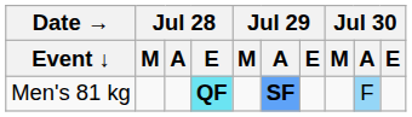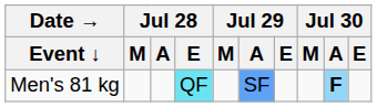Men's 81 kg | Jul 28 / E: bold -> normal
Men's 81 kg | Jul 29 / A: bold -> normal
Men's 81 kg | Jul 30 / A: normal -> bold
